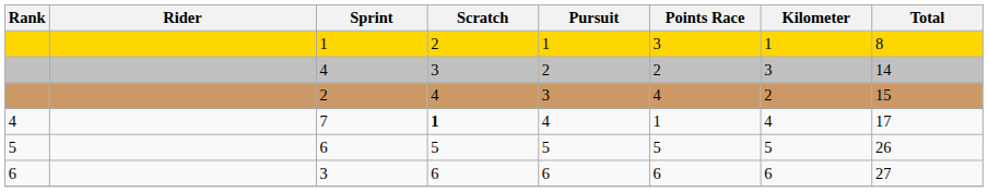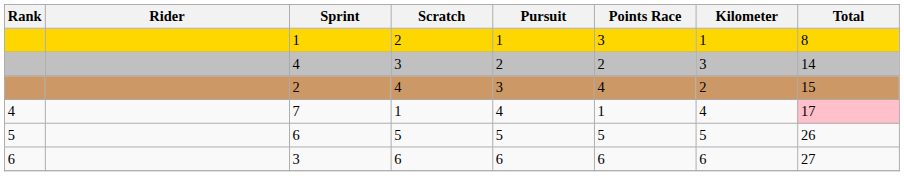7 | Scratch: bold -> normal
7 | Total: no background -> pink background
